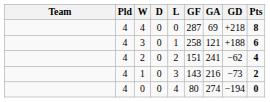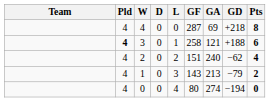row 3 | Pld: normal -> bold
row 4 | GA: 241 -> 240
row 5 | GA: 216 -> 213
row 5 | GD: −73 -> −79
